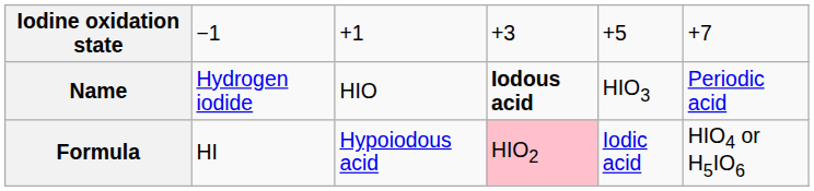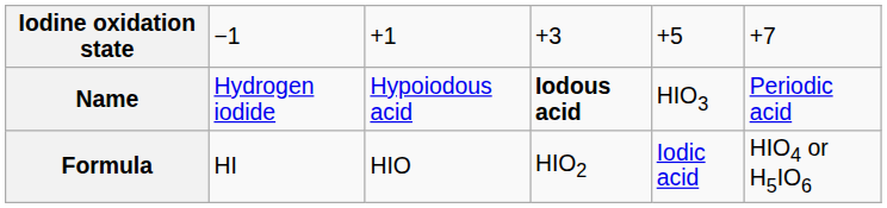Name | column 3: HIO -> Hypoiodous acid
Formula | column 3: Hypoiodous acid -> HIO
Formula | column 4: pink background -> no background
